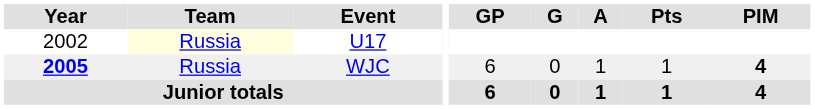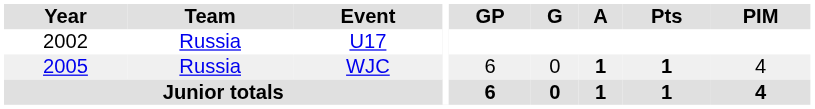U17 | Team: lightyellow background -> no background
WJC | Year: bold -> normal
WJC | A: normal -> bold
WJC | Pts: normal -> bold
WJC | PIM: bold -> normal
